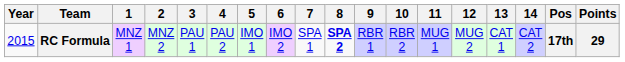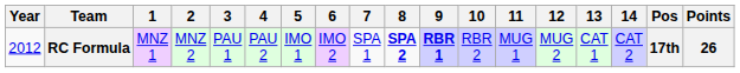RC Formula | Year: 2015 -> 2012
RC Formula | 9: normal -> bold
RC Formula | Points: 29 -> 26
